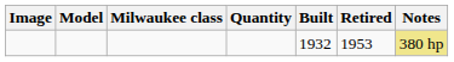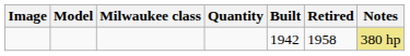row 2 | Built: 1932 -> 1942
row 2 | Retired: 1953 -> 1958
